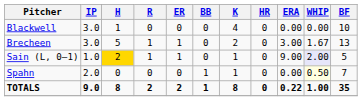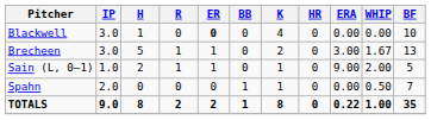Blackwell | ER: normal -> bold
Sain (L, 0–1) | H: gold background -> no background
Sain (L, 0–1) | WHIP: lavender background -> no background
Spahn | WHIP: lightyellow background -> no background
